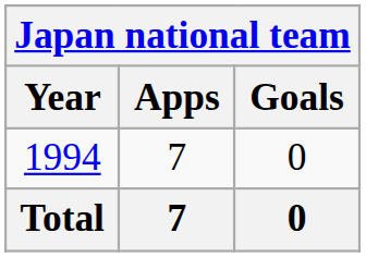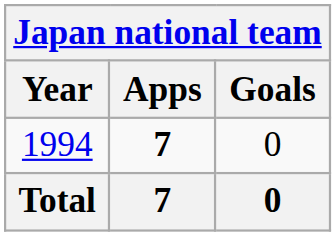1994 | Apps: normal -> bold
